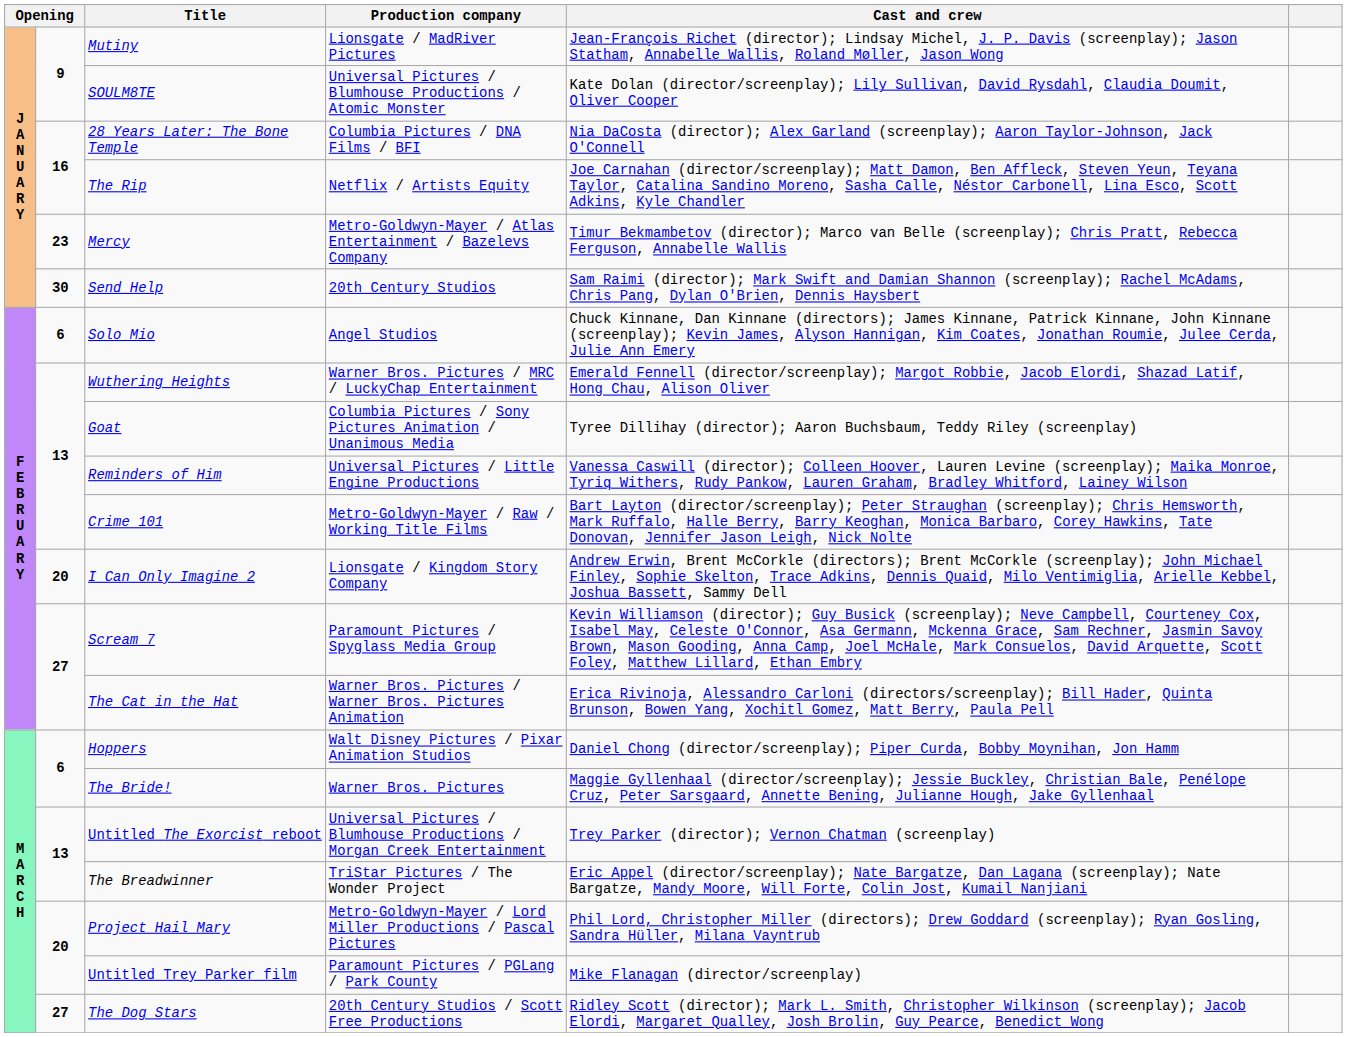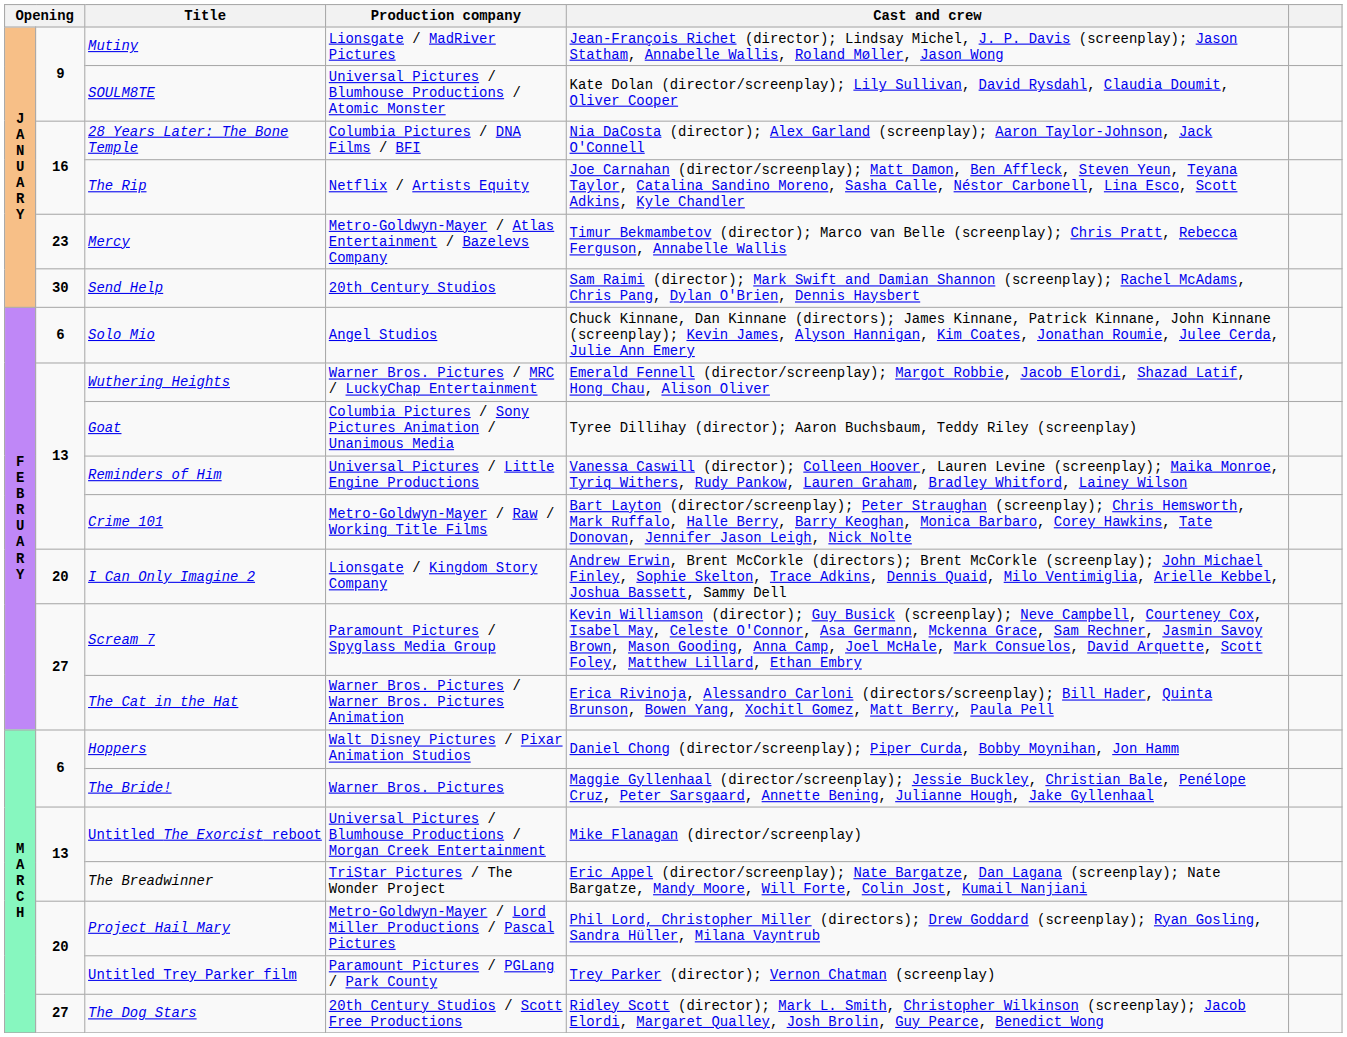Untitled The Exorcist reboot | Cast and crew: Trey Parker (director); Vernon Chatman (screenplay) -> Mike Flanagan (director/screenplay)
Untitled Trey Parker film | Cast and crew: Mike Flanagan (director/screenplay) -> Trey Parker (director); Vernon Chatman (screenplay)
